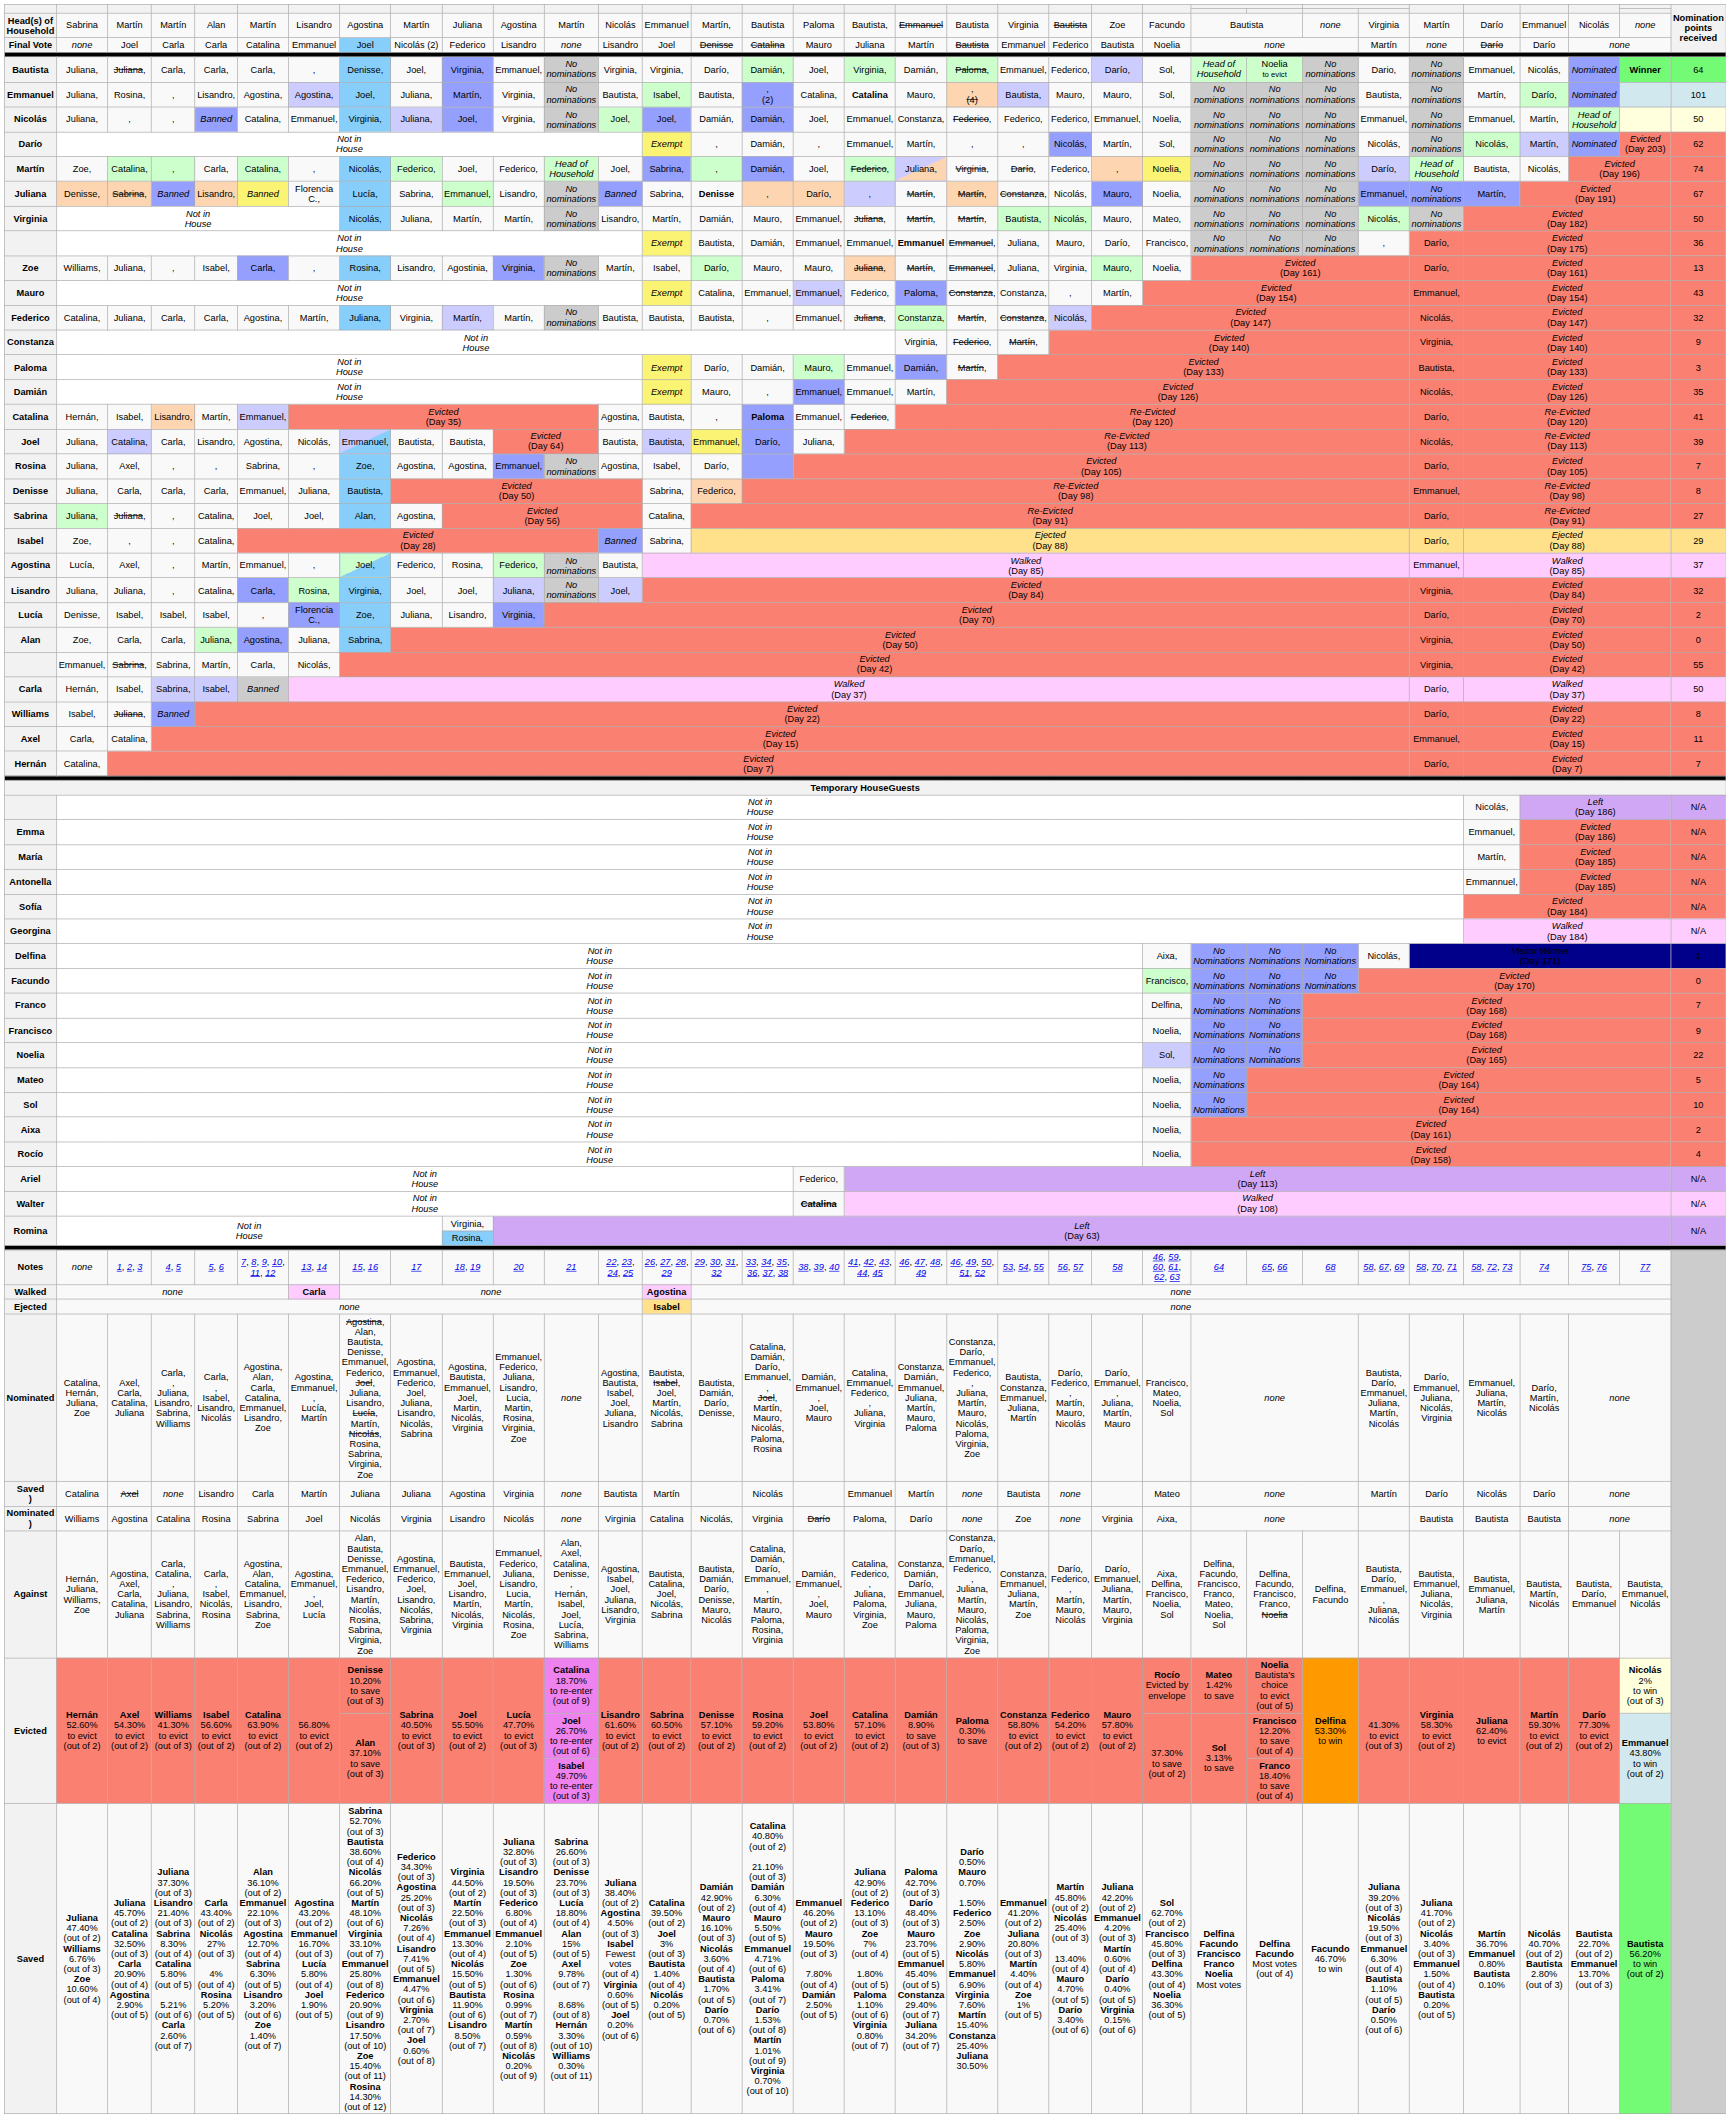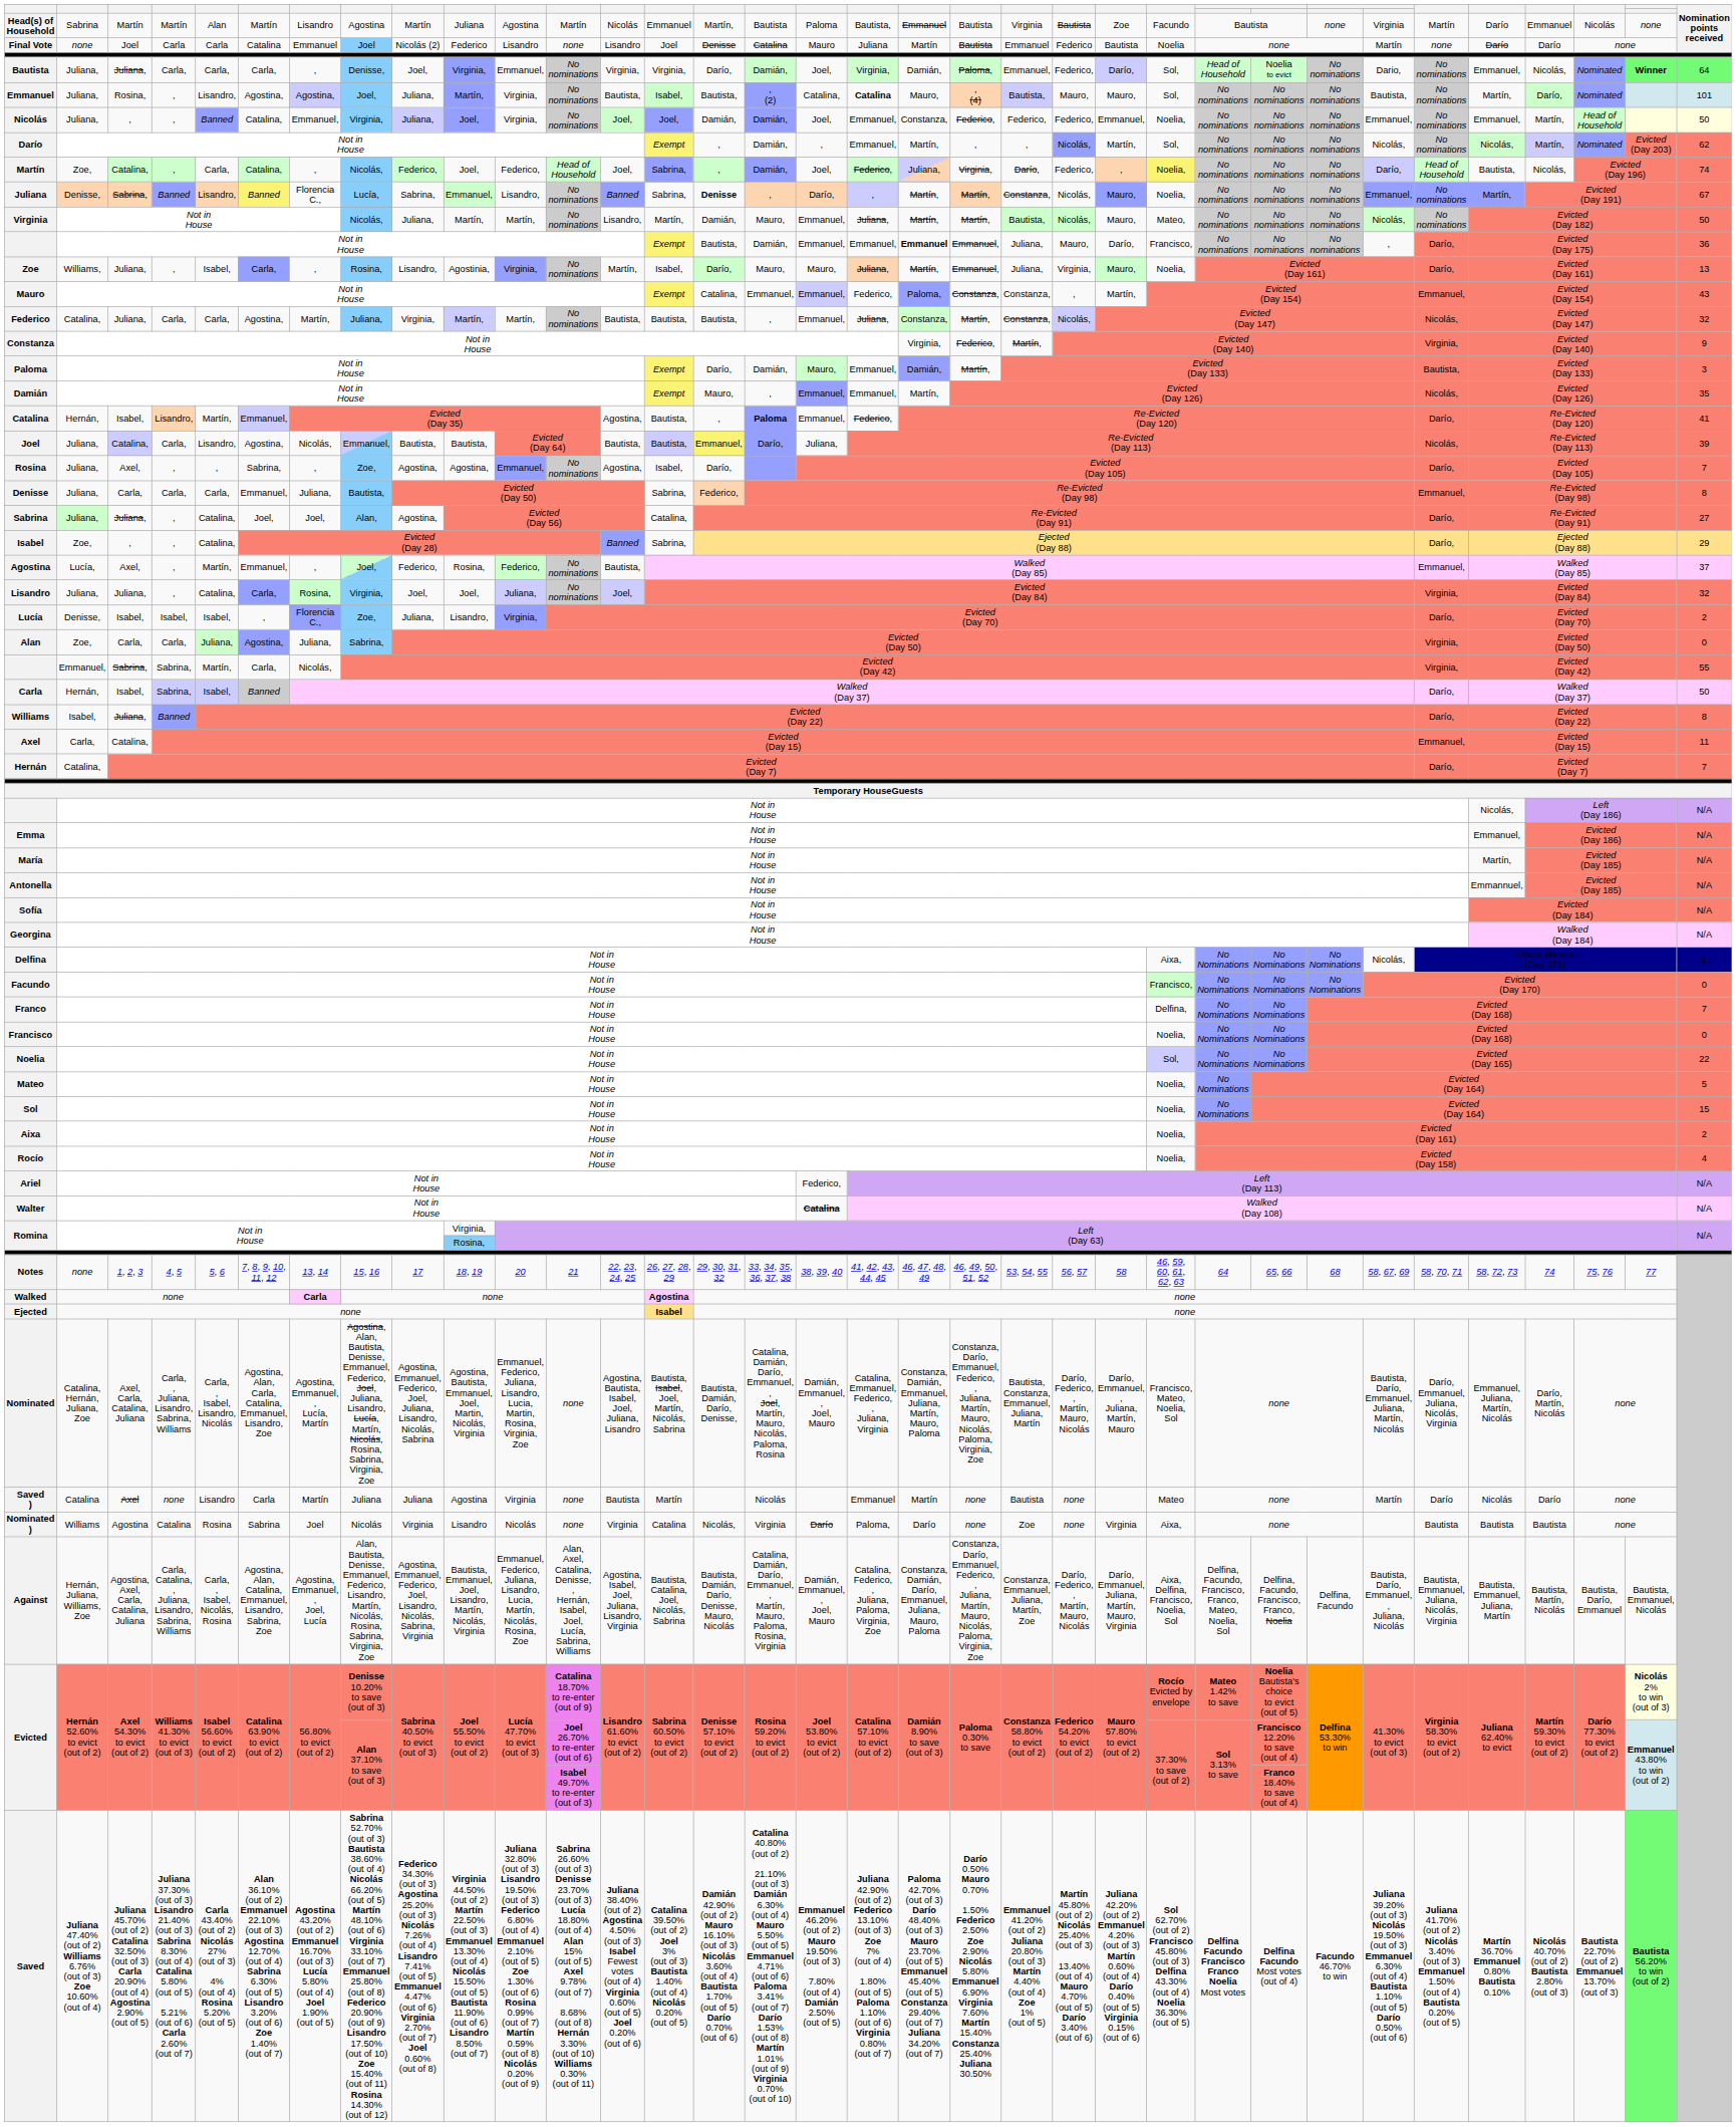Francisco | Nomination points received: 9 -> 0
Sol | Nomination points received: 10 -> 15
